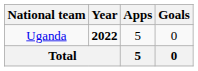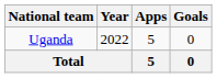Uganda | Year: bold -> normal
